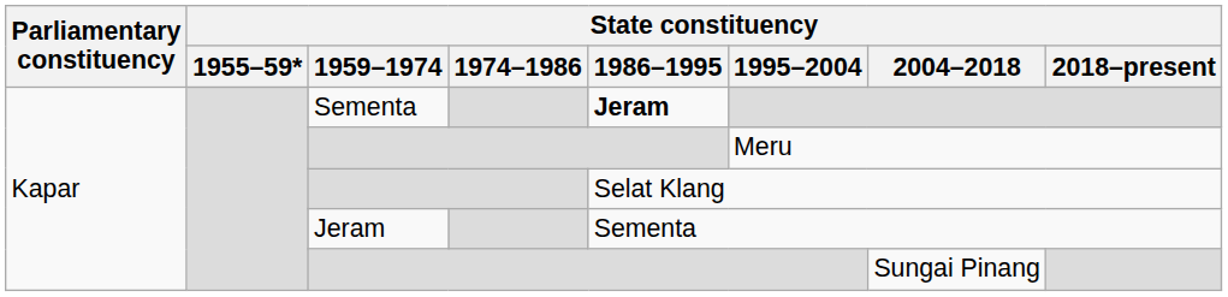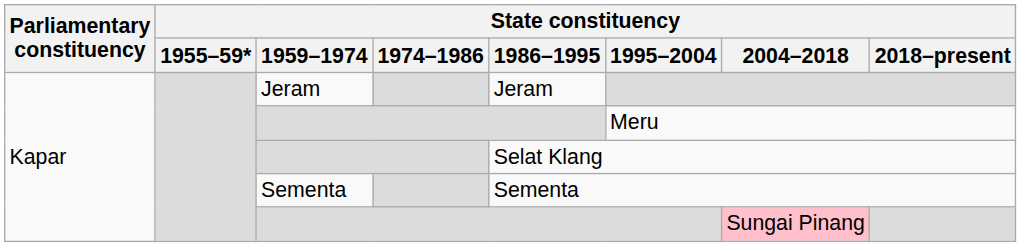row 3 | State constituency / 1959–1974: Sementa -> Jeram
row 3 | State constituency / 1986–1995: bold -> normal
row 6 | State constituency / 1959–1974: Jeram -> Sementa
row 7 | State constituency / 2004–2018: no background -> pink background
